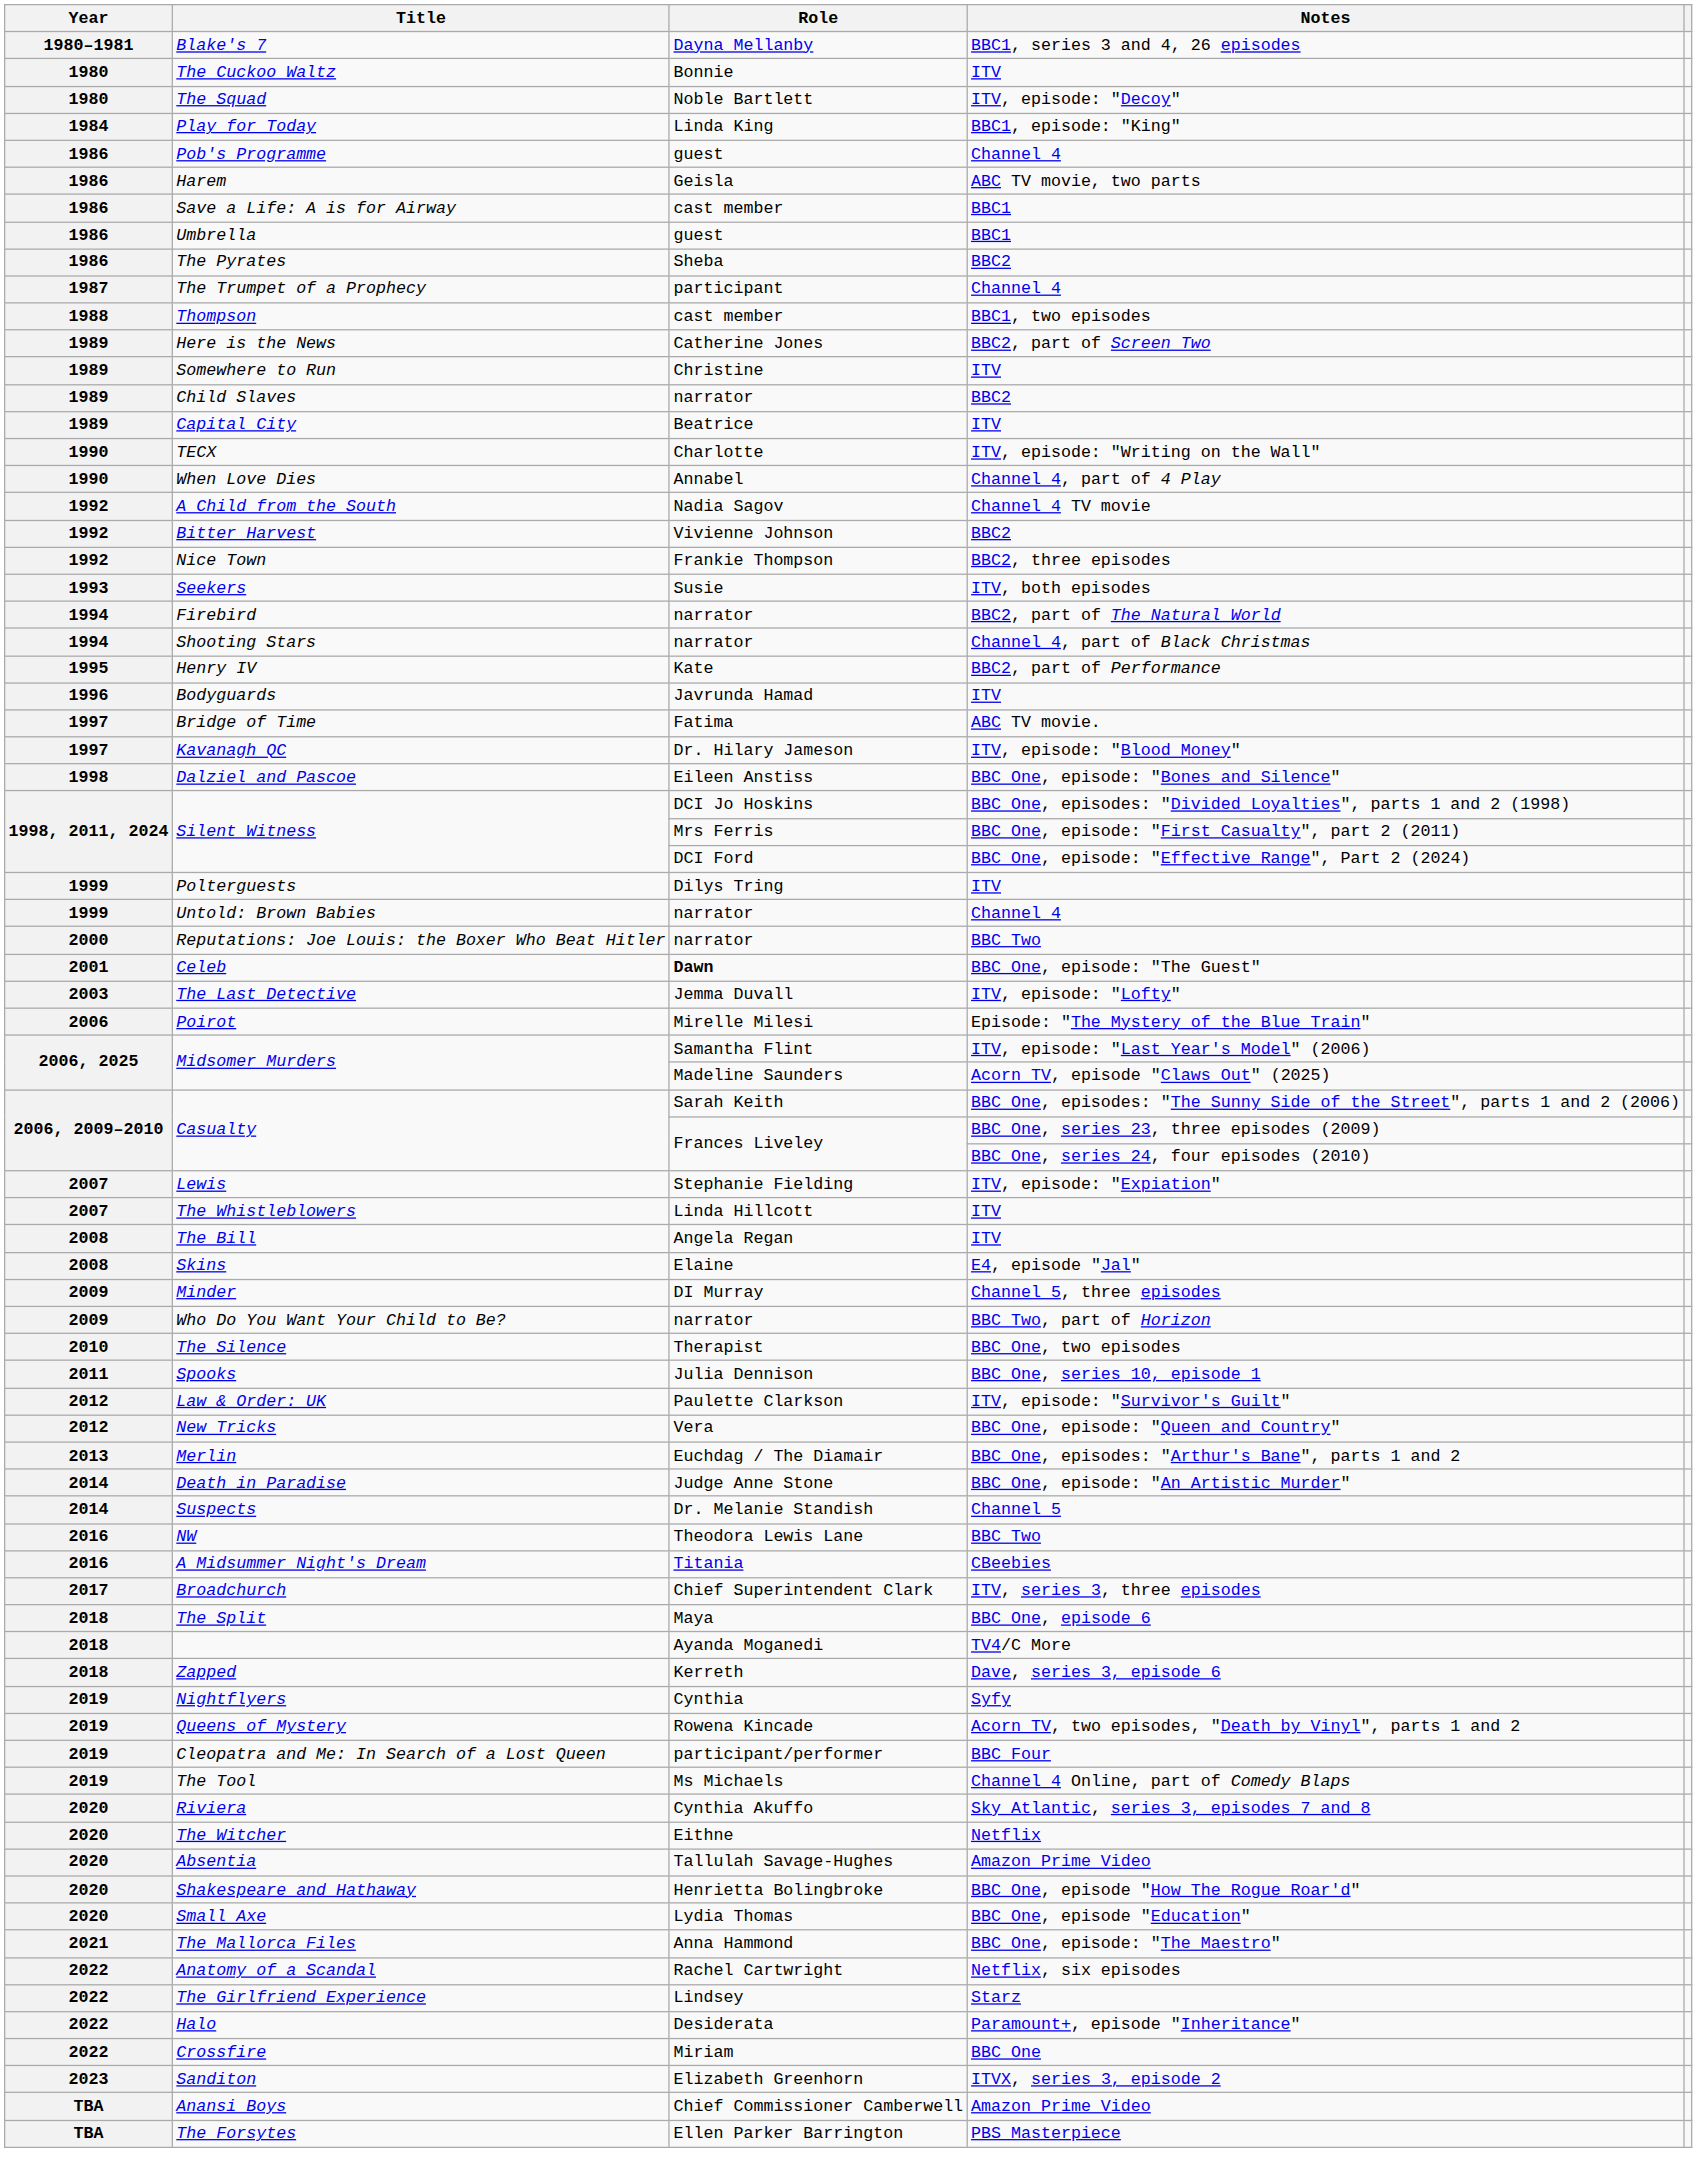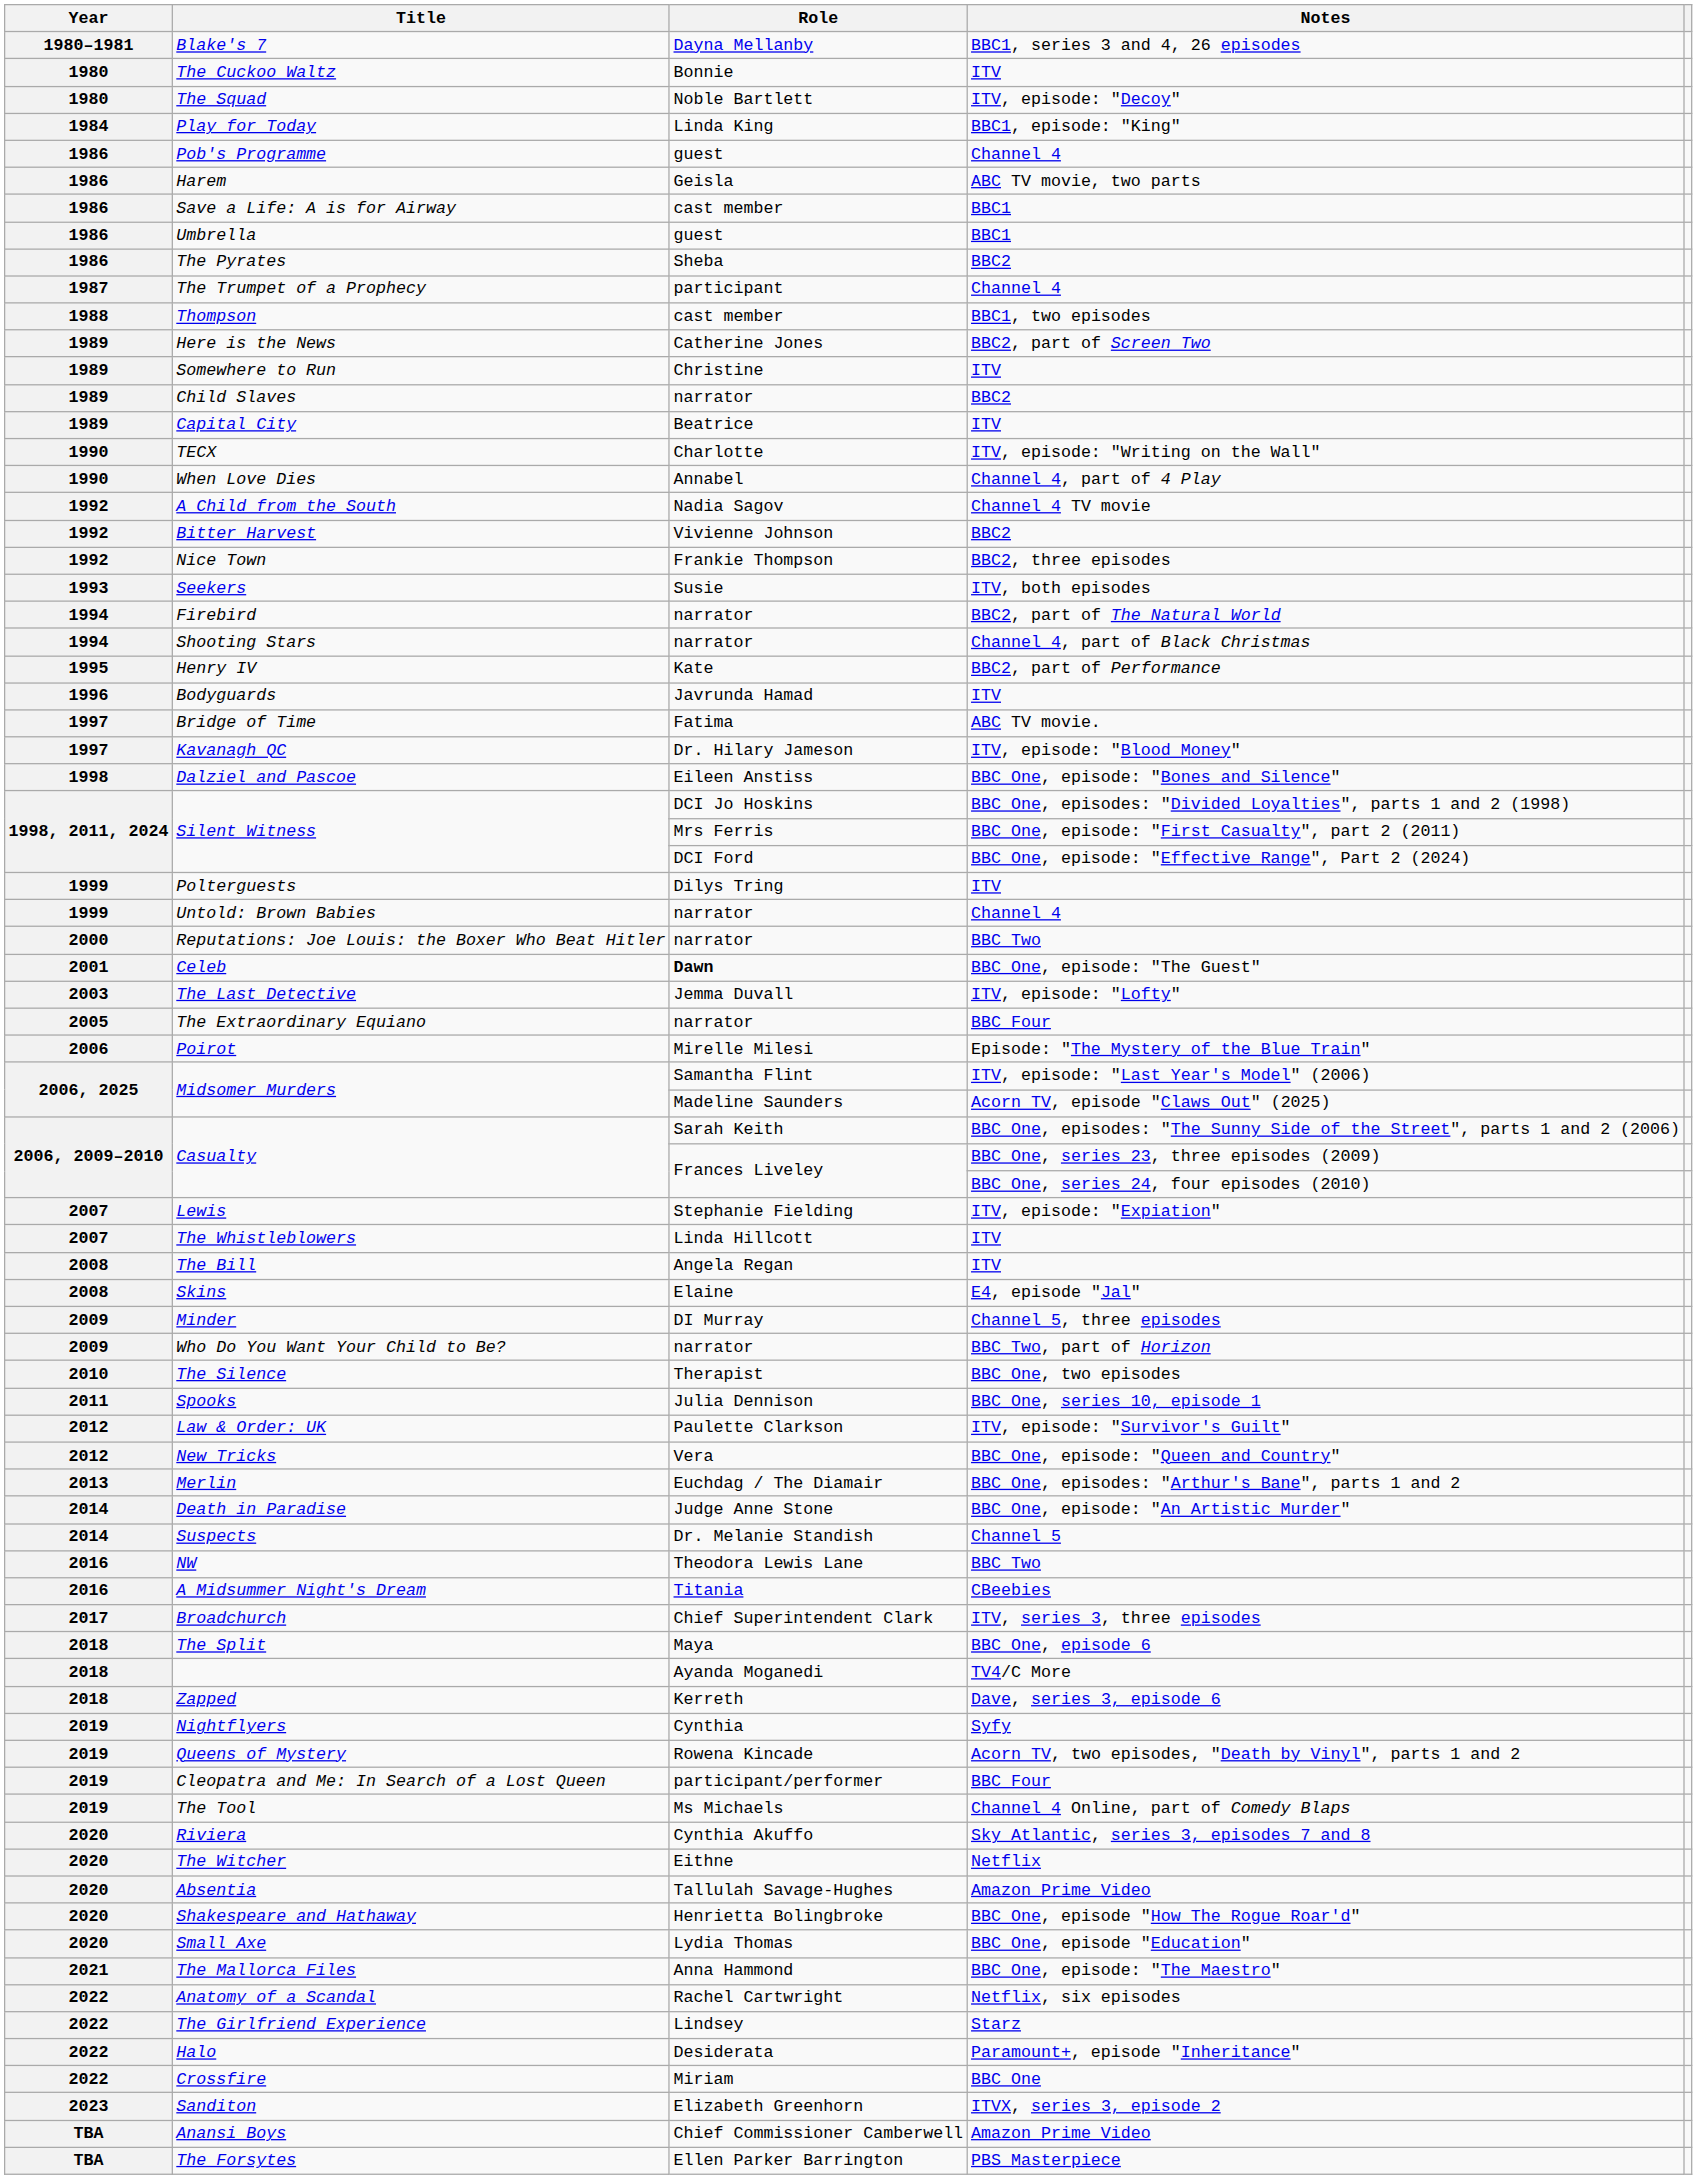+ row: 2005 | The Extraordinary Equiano | narrator | BBC Four
